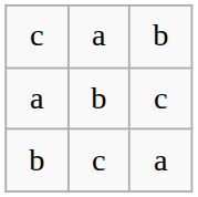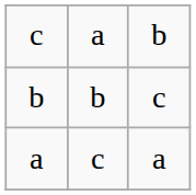row 2 | column 1: a -> b
row 3 | column 1: b -> a
